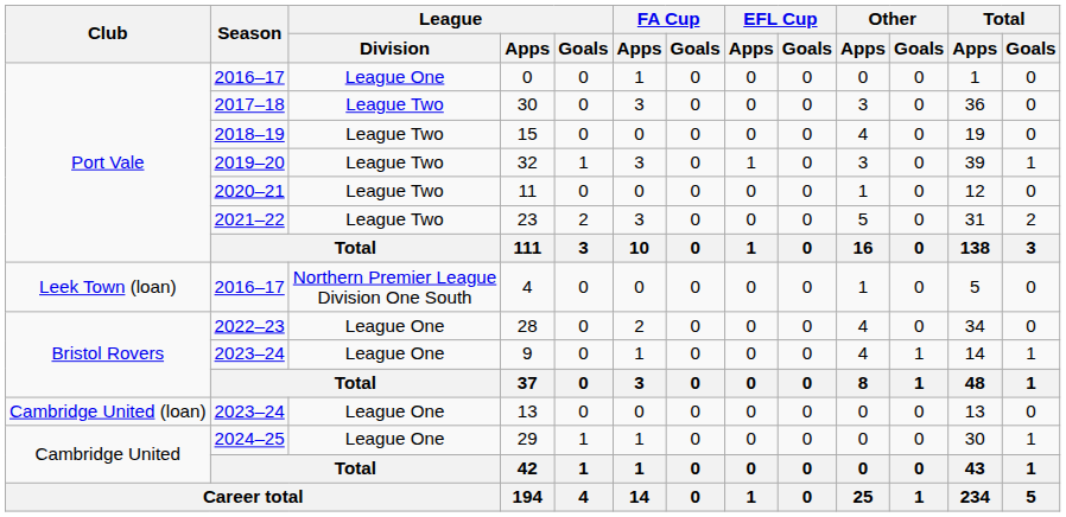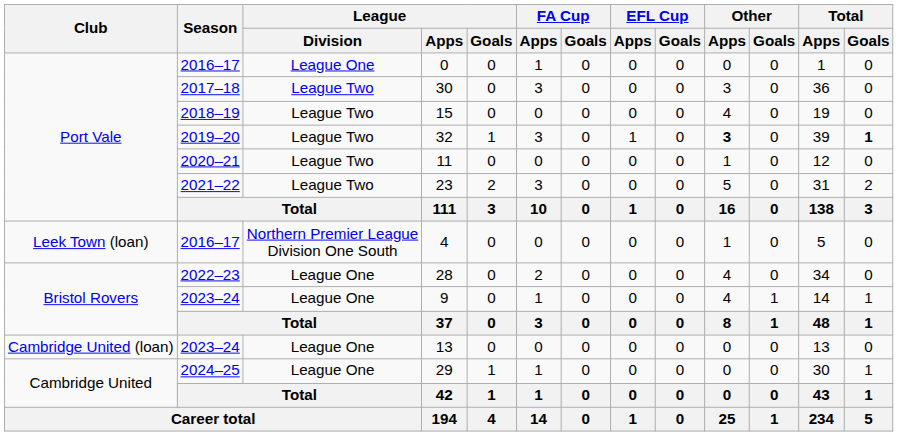32 | Other / Apps: normal -> bold
32 | Total / Goals: normal -> bold
